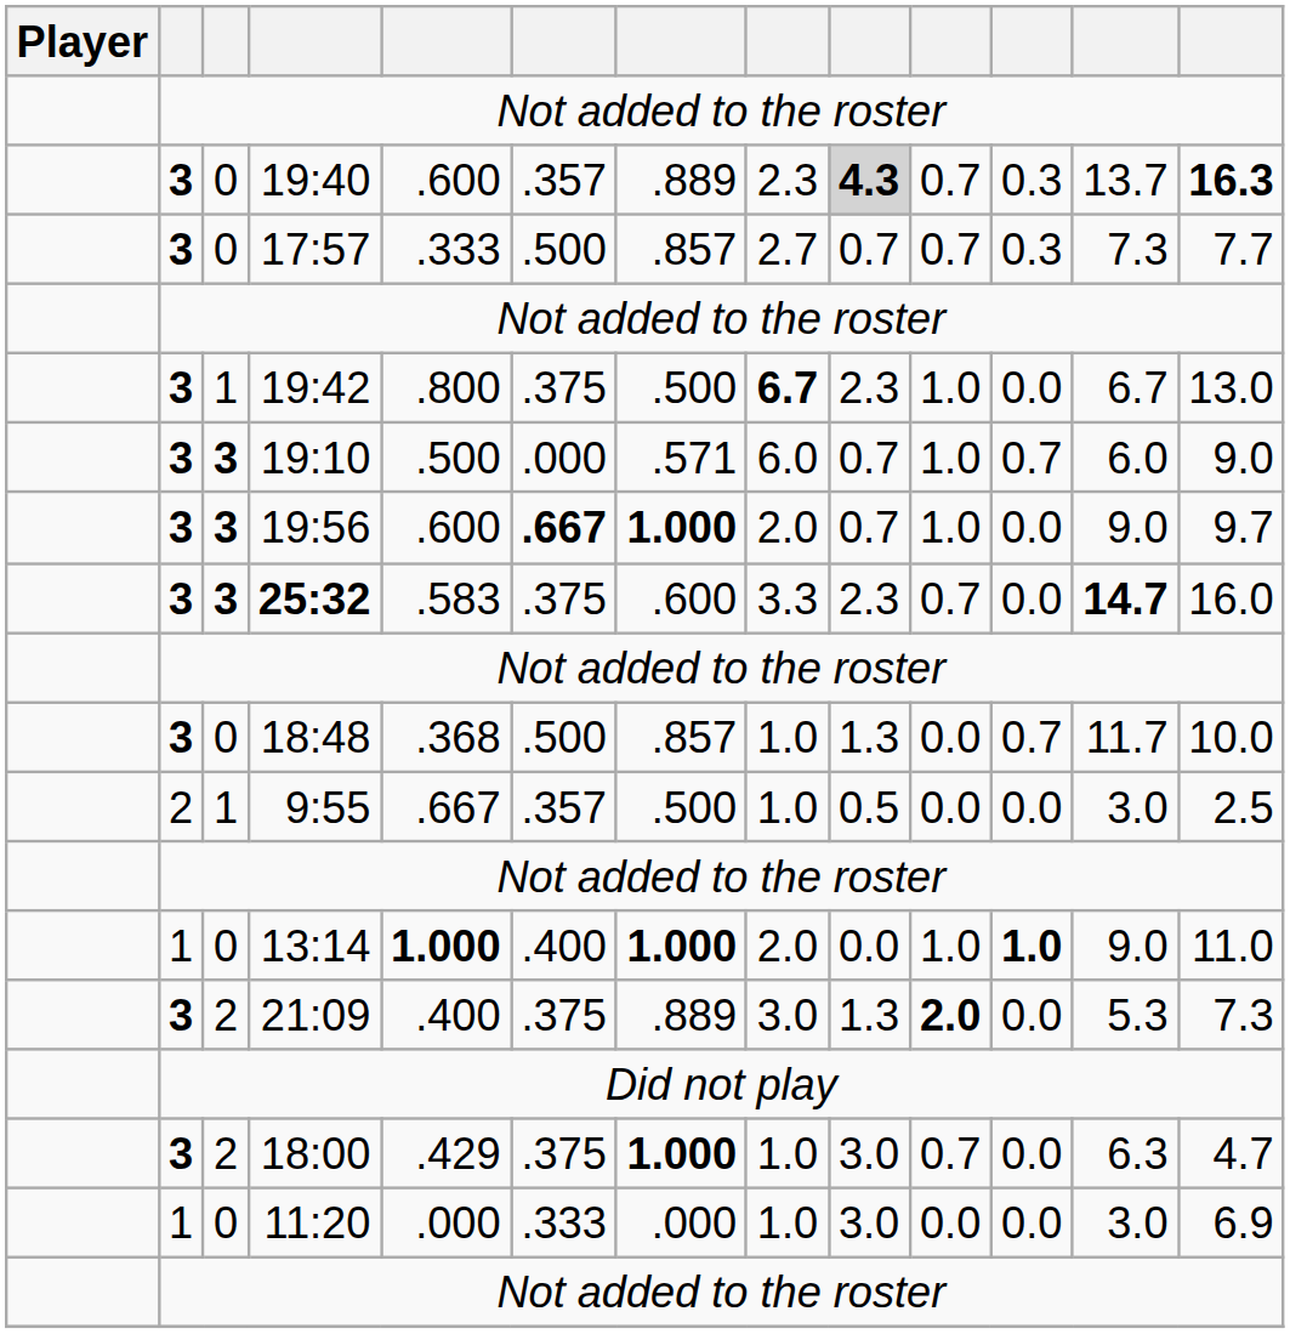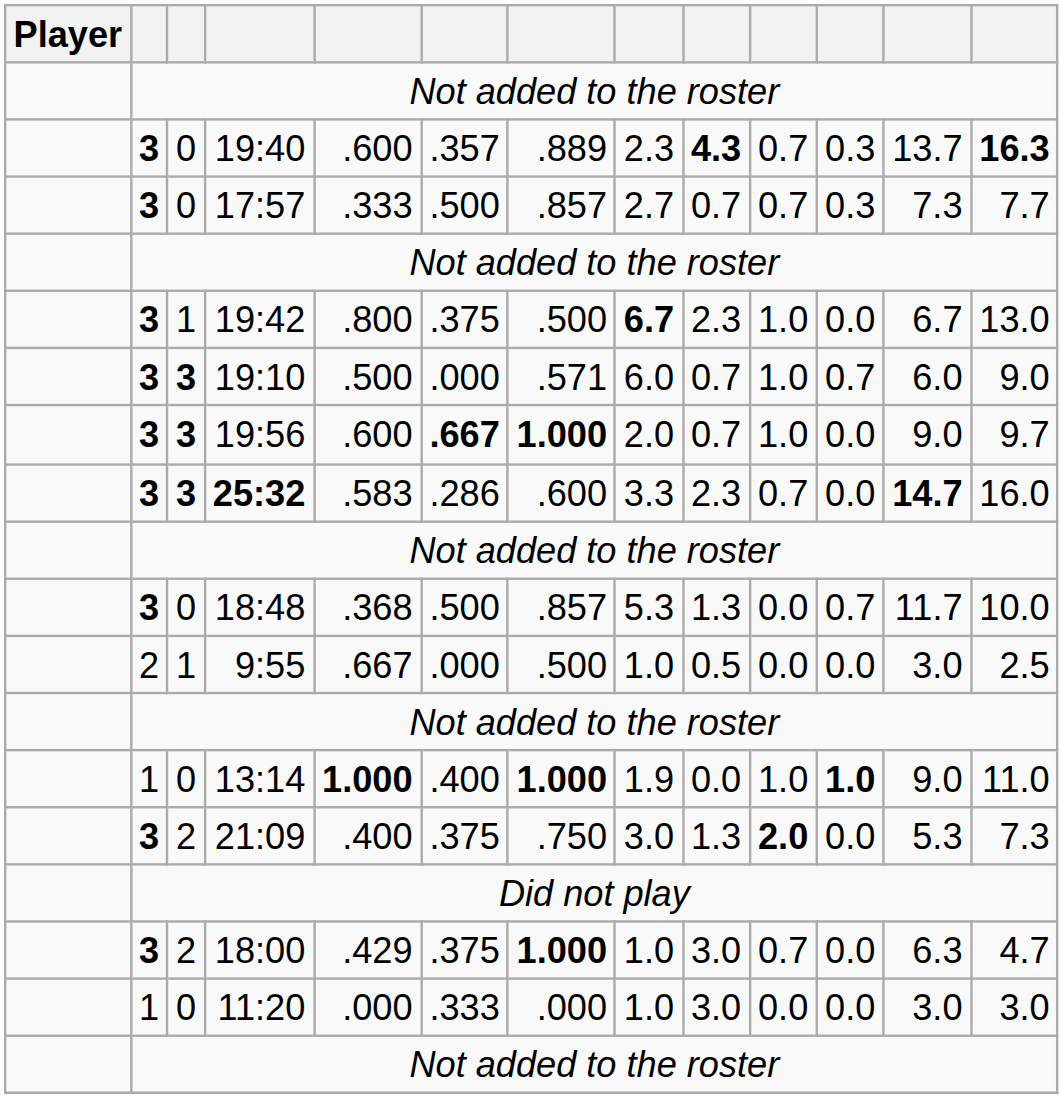19:40 | column 9: lightgrey background -> no background
25:32 | column 6: .375 -> .286
18:48 | column 8: 1.0 -> 5.3
9:55 | column 6: .357 -> .000
13:14 | column 8: 2.0 -> 1.9
21:09 | column 7: .889 -> .750
11:20 | column 13: 6.9 -> 3.0
